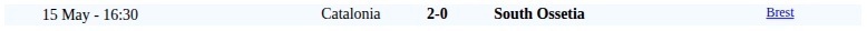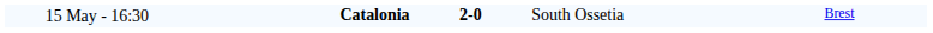Catalonia | column 2: normal -> bold
Catalonia | column 4: bold -> normal
